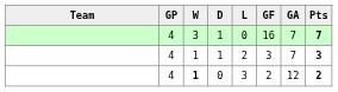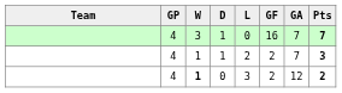row 3 | GF: 3 -> 2
